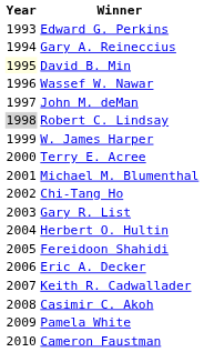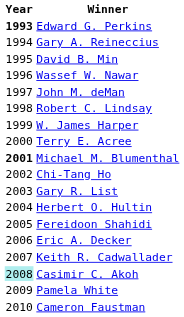Edward G. Perkins | Year: normal -> bold
David B. Min | Year: lightyellow background -> no background
Robert C. Lindsay | Year: lightgrey background -> no background
Michael M. Blumenthal | Year: normal -> bold
Casimir C. Akoh | Year: no background -> paleturquoise background
